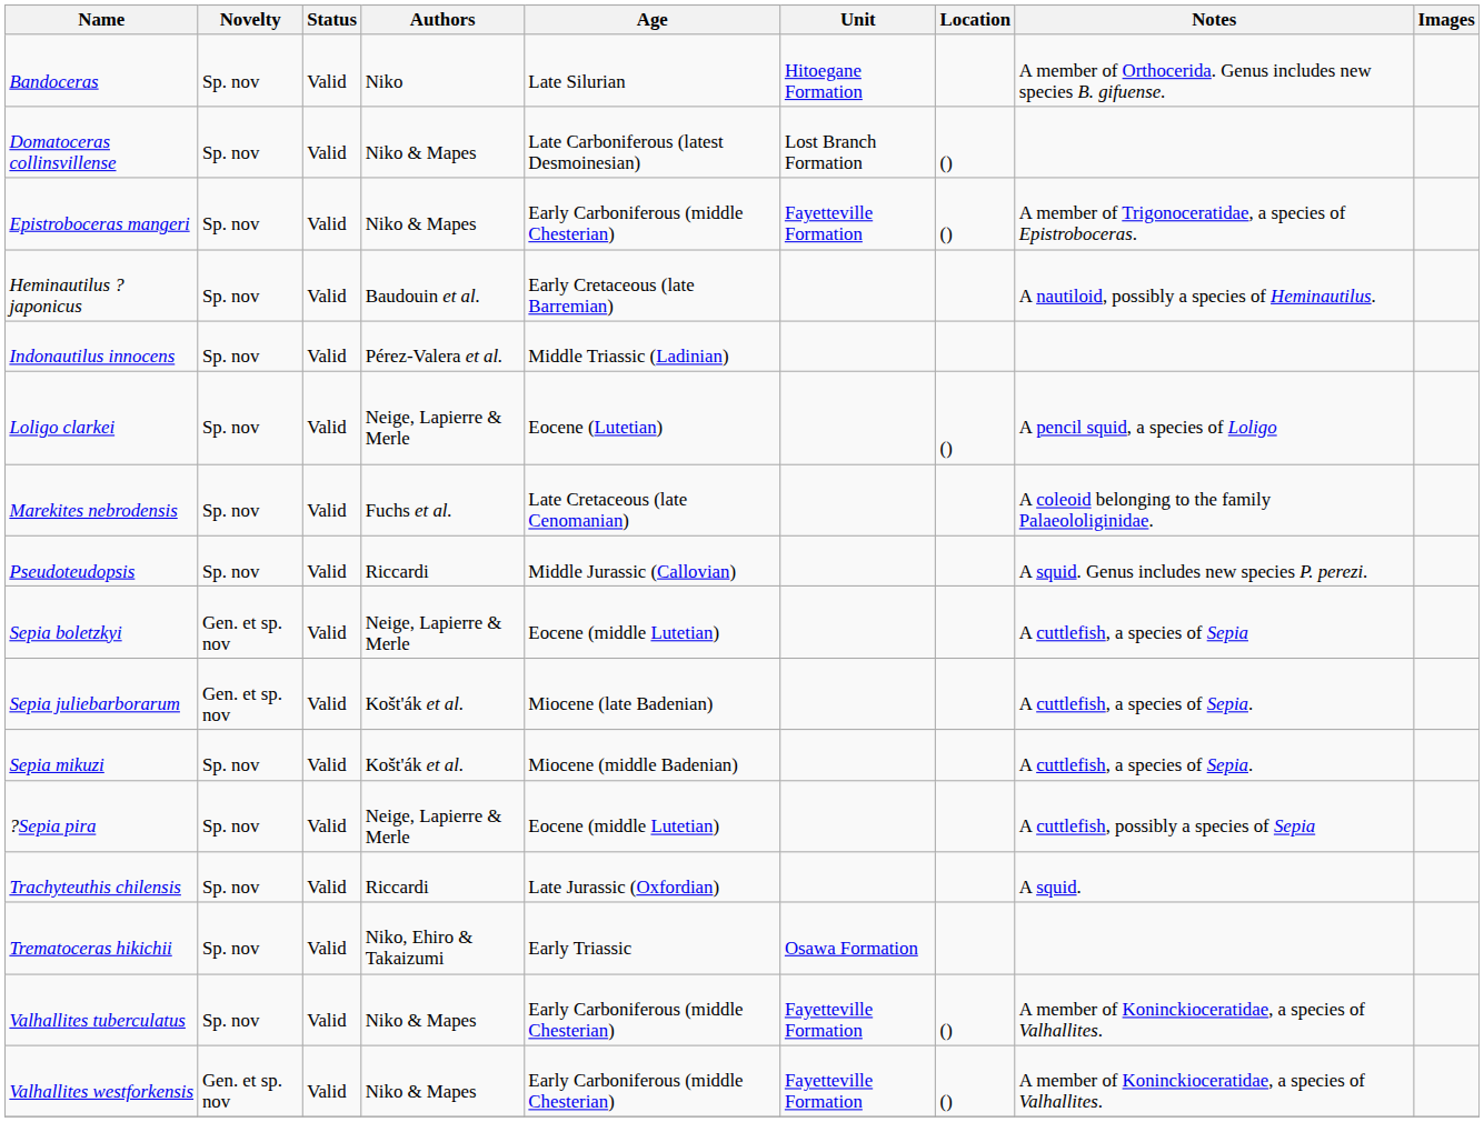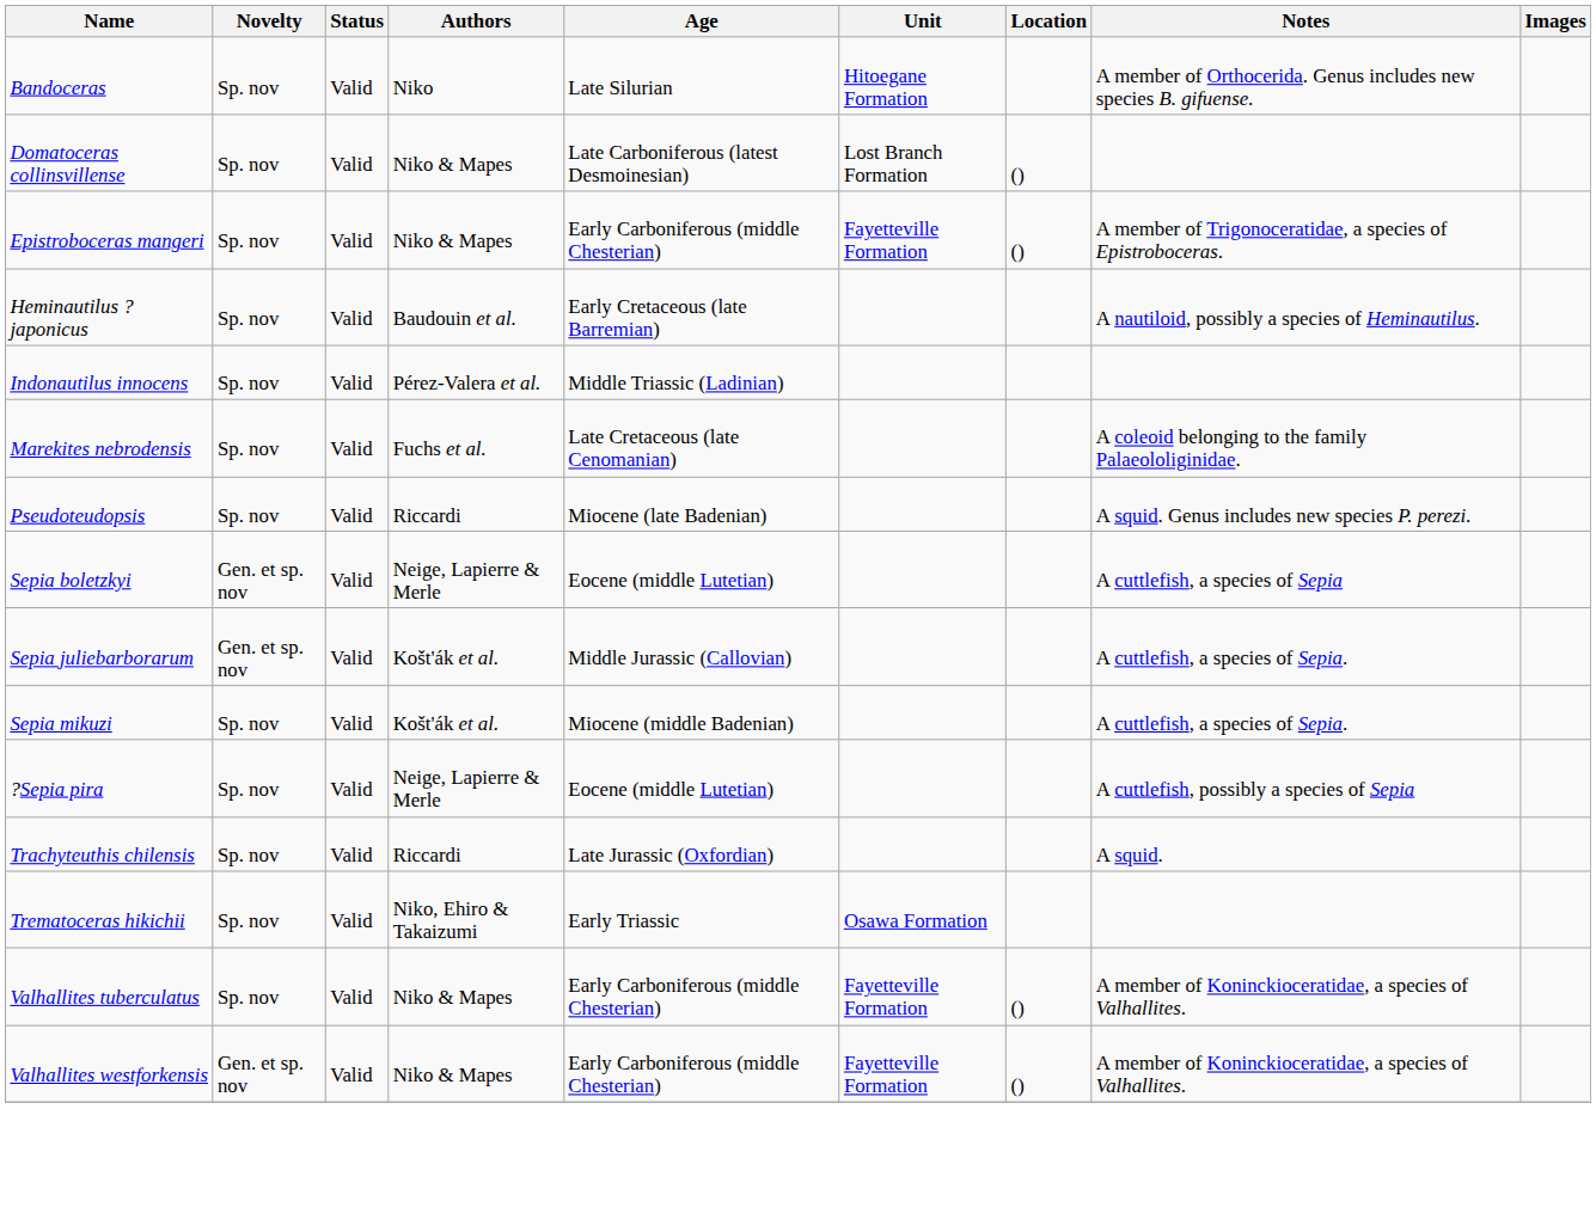- row: Loligo clarkei | Sp. nov | Valid | Neige, Lapierre & Merle | Eocene (Lutetian) | () | A pencil squid, a species of Loligo
Pseudoteudopsis | Age: Middle Jurassic (Callovian) -> Miocene (late Badenian)
Sepia juliebarborarum | Age: Miocene (late Badenian) -> Middle Jurassic (Callovian)
